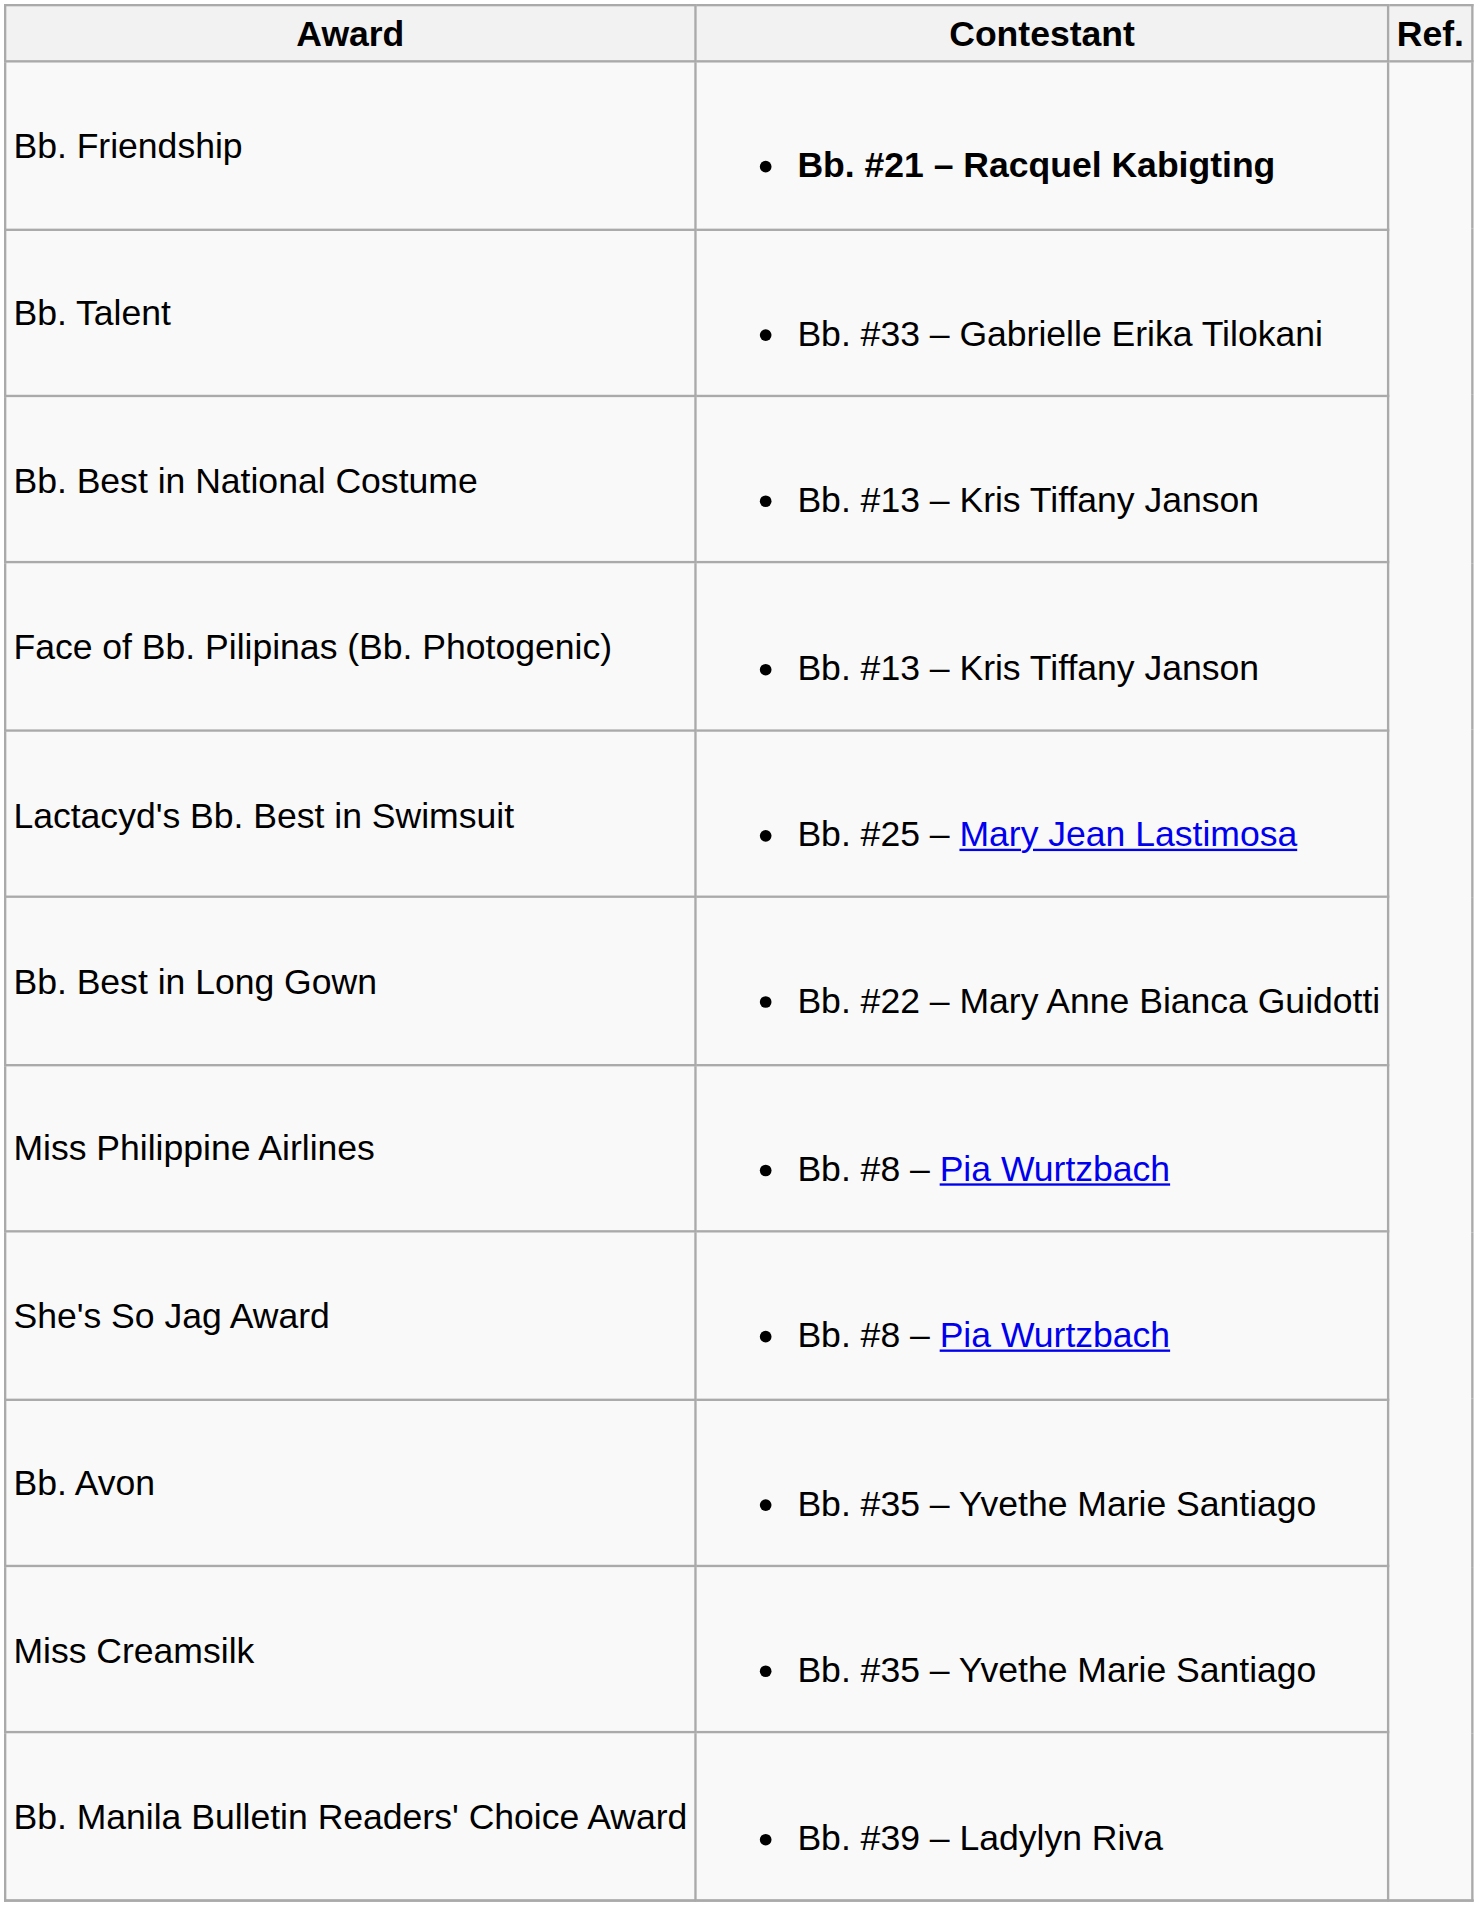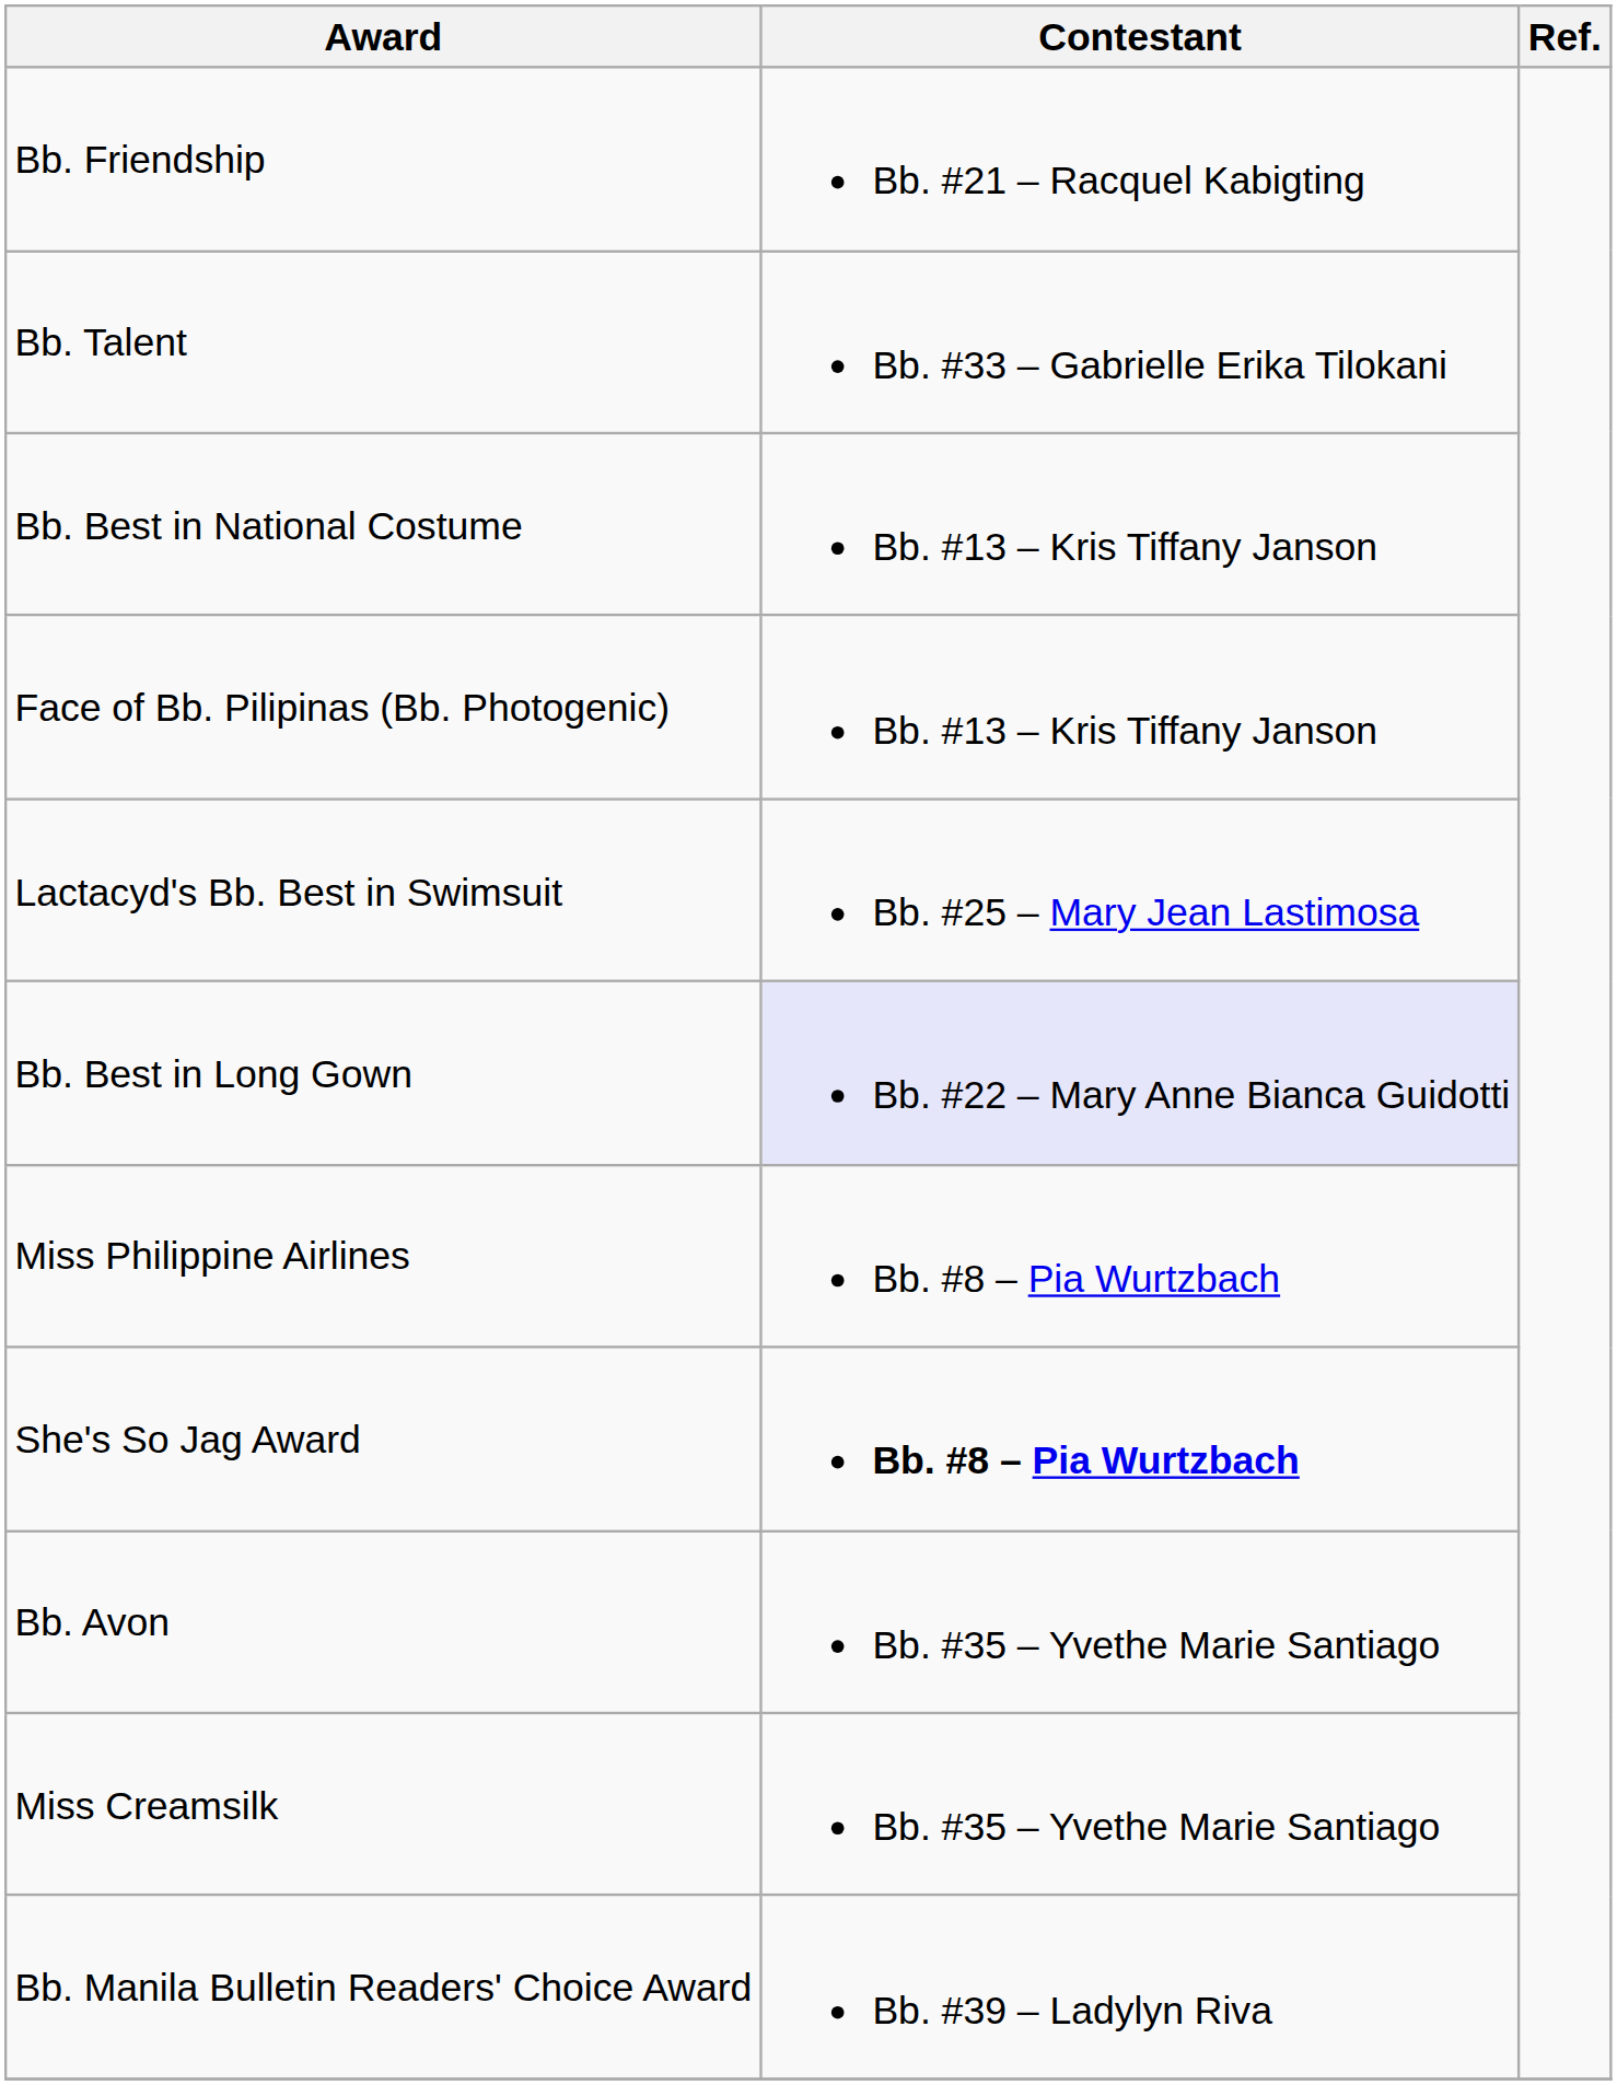Bb. Friendship | Contestant: bold -> normal
Bb. Best in Long Gown | Contestant: no background -> lavender background
She's So Jag Award | Contestant: normal -> bold
